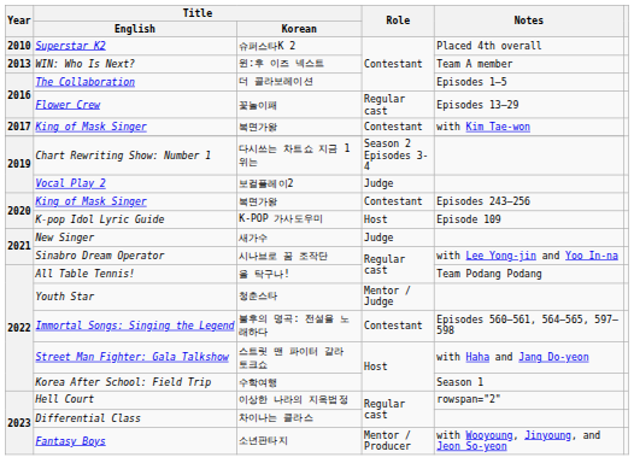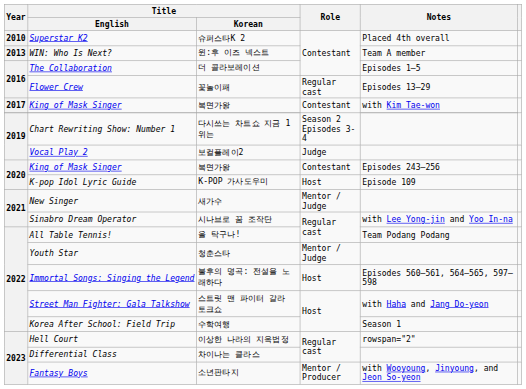New Singer | Role: Judge -> Mentor / Judge
Immortal Songs: Singing the Legend | Role: Contestant -> Host
